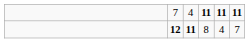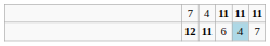row 2 | column 4: 8 -> 6
row 2 | column 5: no background -> lightblue background
